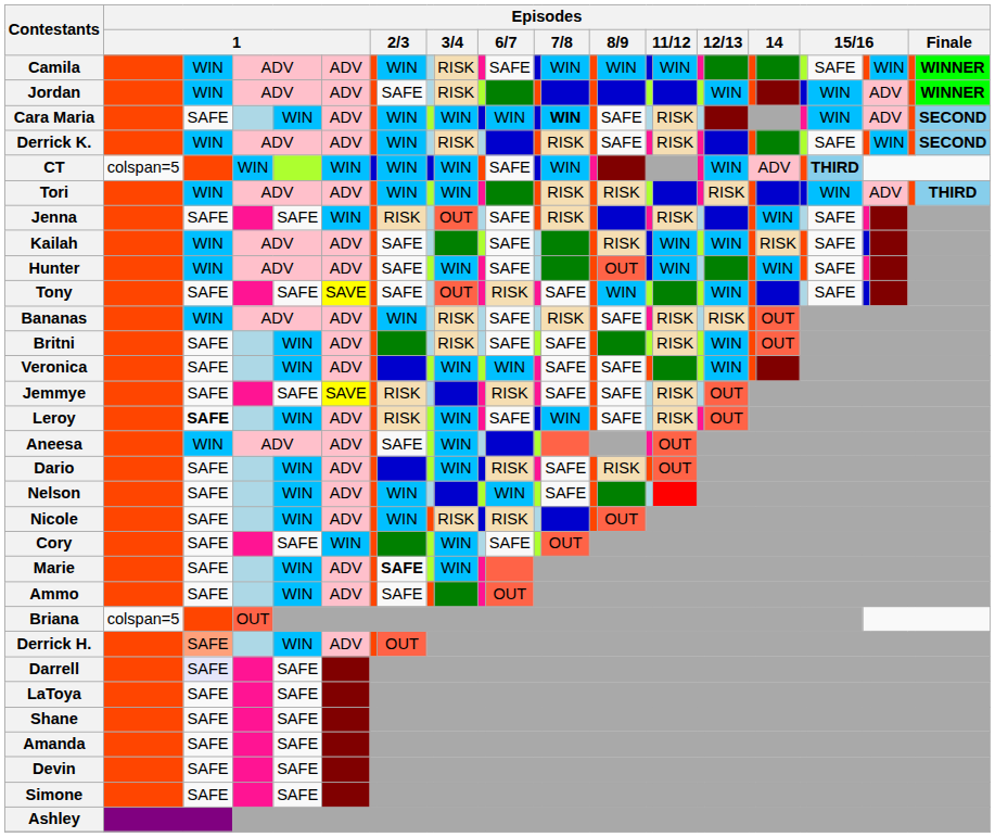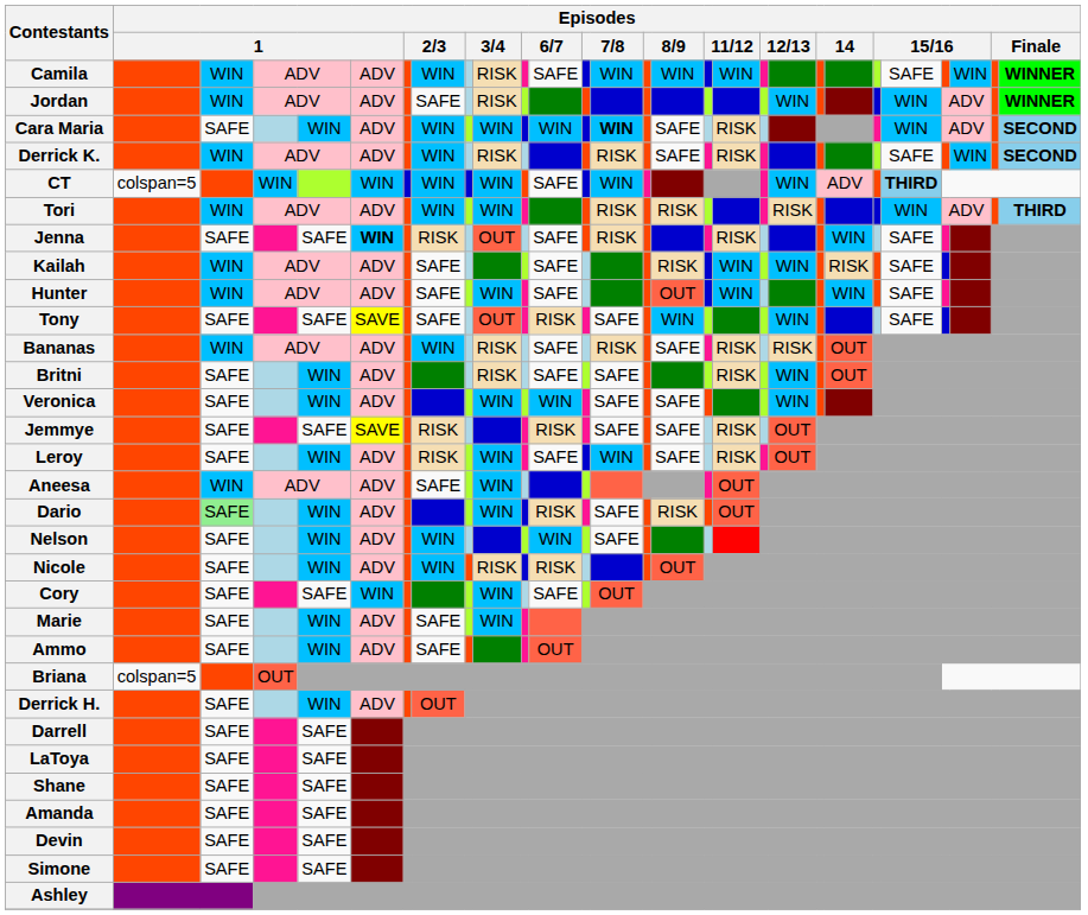Jenna | column 6: normal -> bold
Leroy | column 3: bold -> normal
Dario | column 3: no background -> lightgreen background
Marie | column 8: bold -> normal
Derrick H. | column 3: lightsalmon background -> no background
Darrell | column 3: lavender background -> no background
